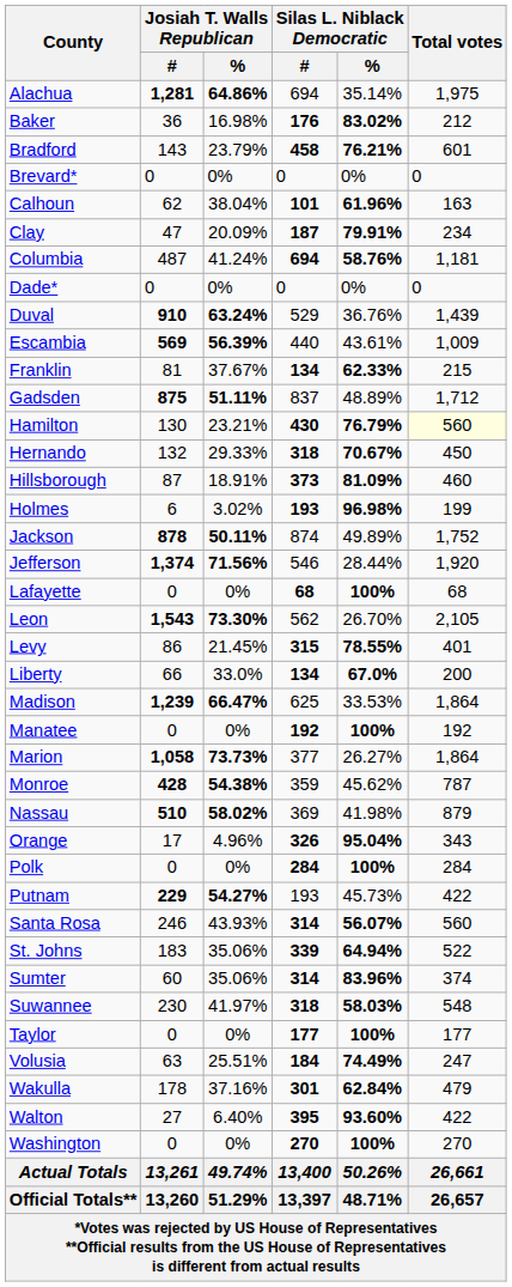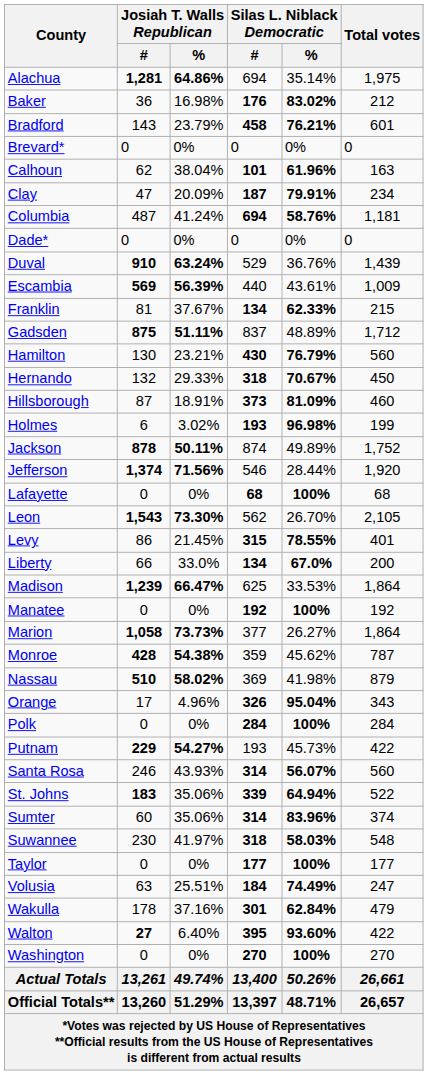Hamilton | Total votes: lightyellow background -> no background
St. Johns | Josiah T. Walls Republican / #: normal -> bold
Walton | Josiah T. Walls Republican / #: normal -> bold
